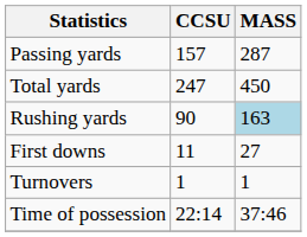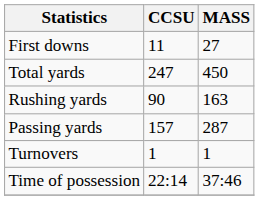rows swapped: First downs <-> Passing yards
Rushing yards | MASS: lightblue background -> no background
